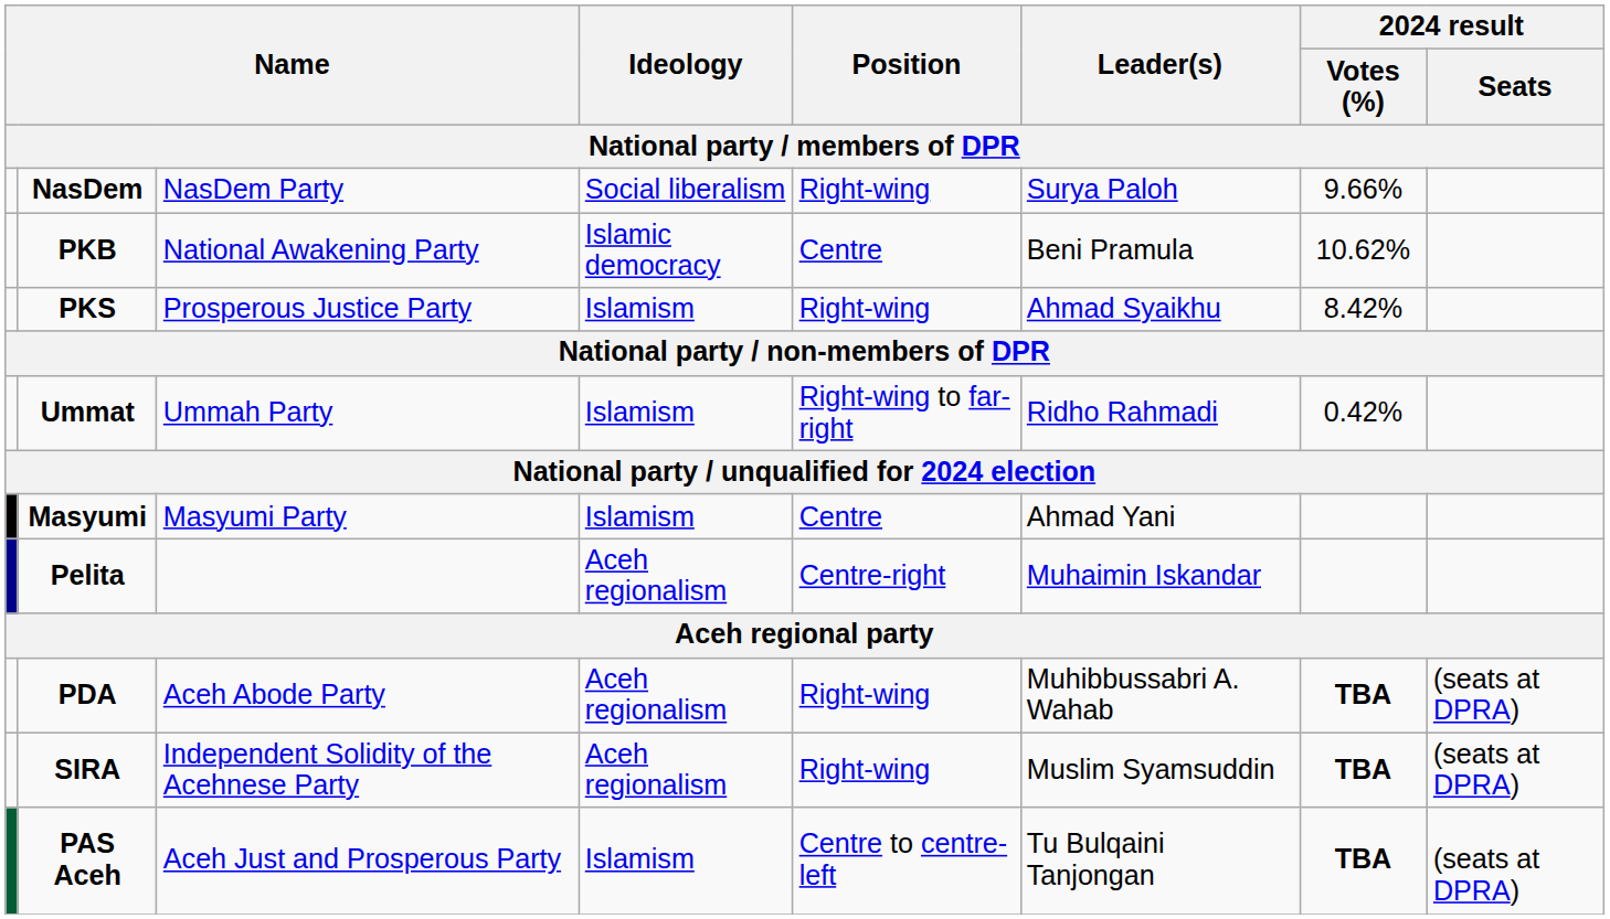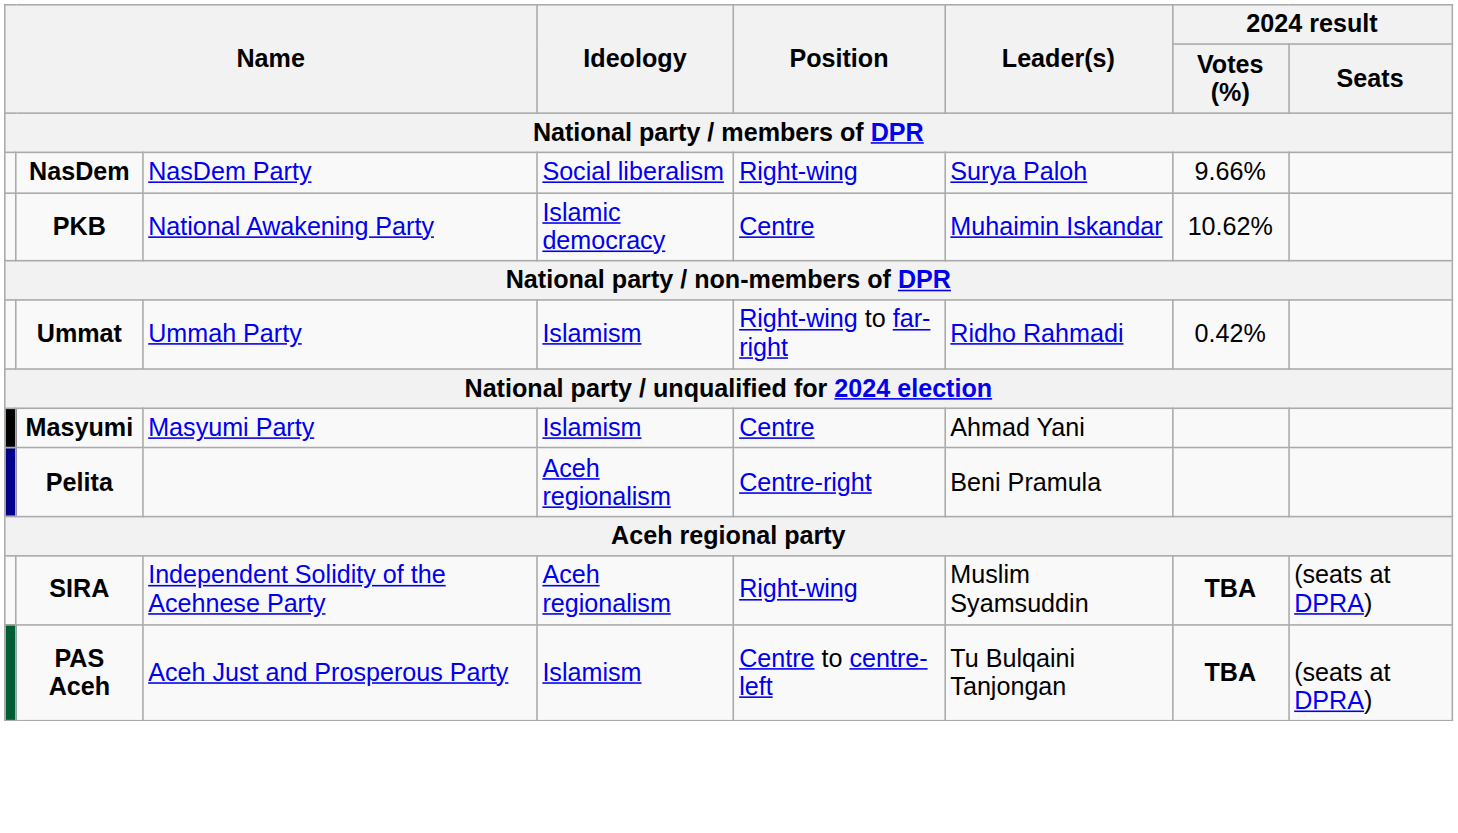PKB | Leader(s): Beni Pramula -> Muhaimin Iskandar
- row: PKS | Prosperous Justice Party | Islamism | Right-wing | Ahmad Syaikhu | 8.42%
Pelita | Leader(s): Muhaimin Iskandar -> Beni Pramula
- row: PDA | Aceh Abode Party | Aceh regionalism | Right-wing | Muhibbussabri A. Wahab | TBA | (seats at DPRA)
